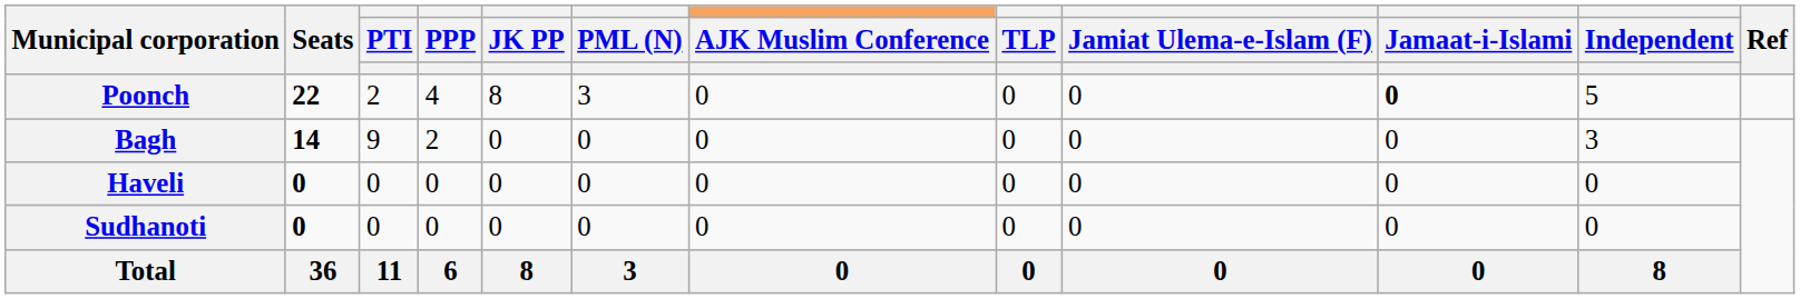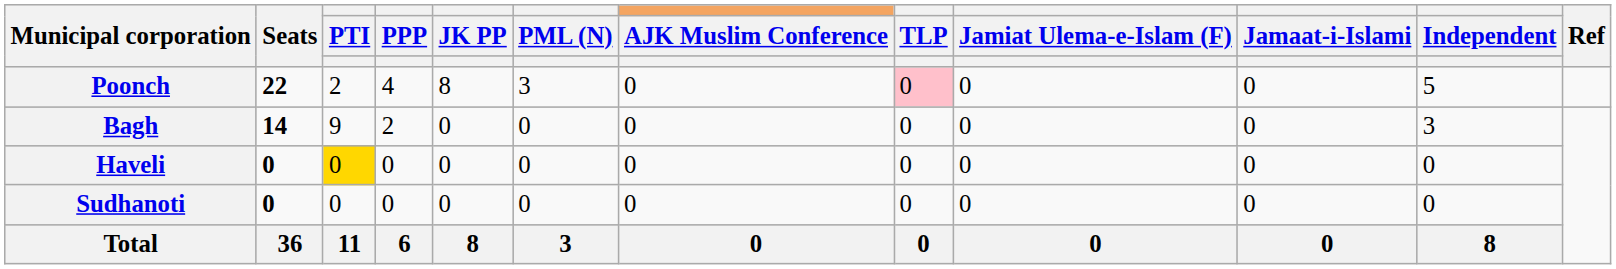Poonch | TLP: no background -> pink background
Poonch | Jamaat-i-Islami: bold -> normal
Haveli | PTI: no background -> gold background
